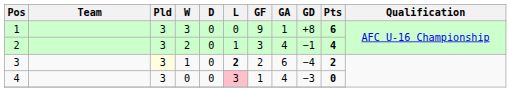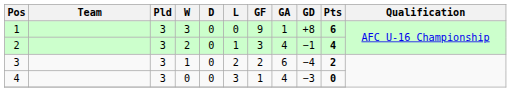row 4 | Pld: lightyellow background -> no background
row 4 | L: bold -> normal
row 5 | L: pink background -> no background
